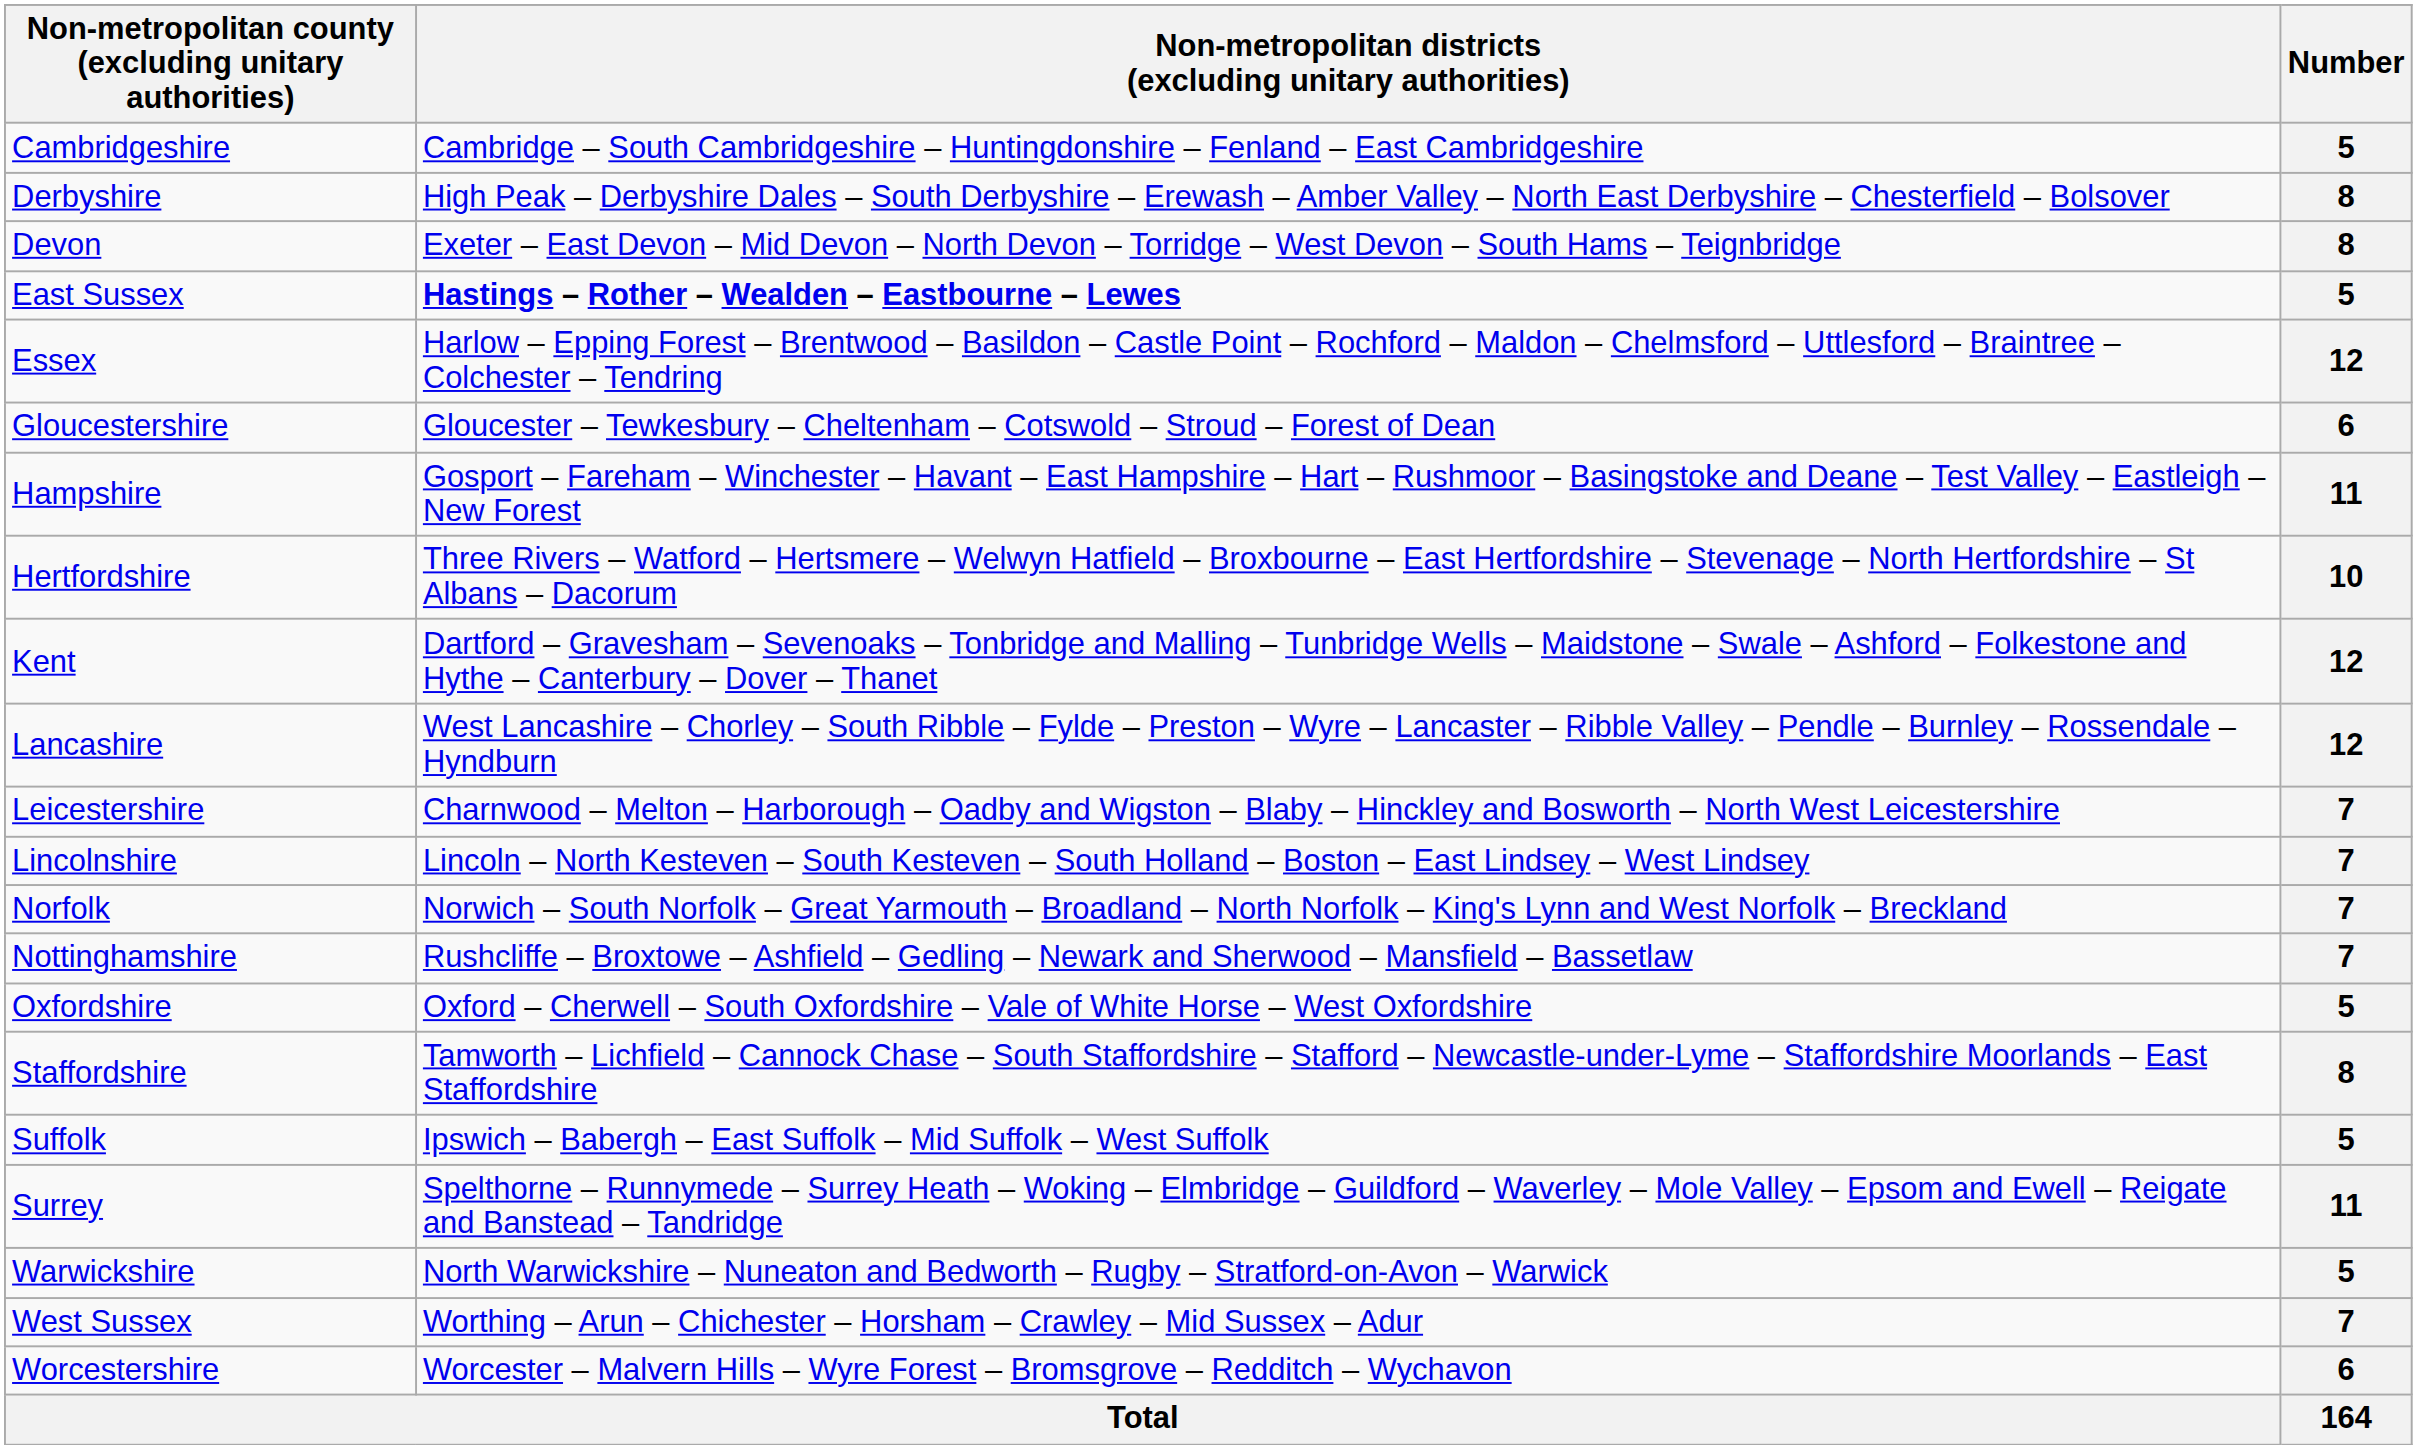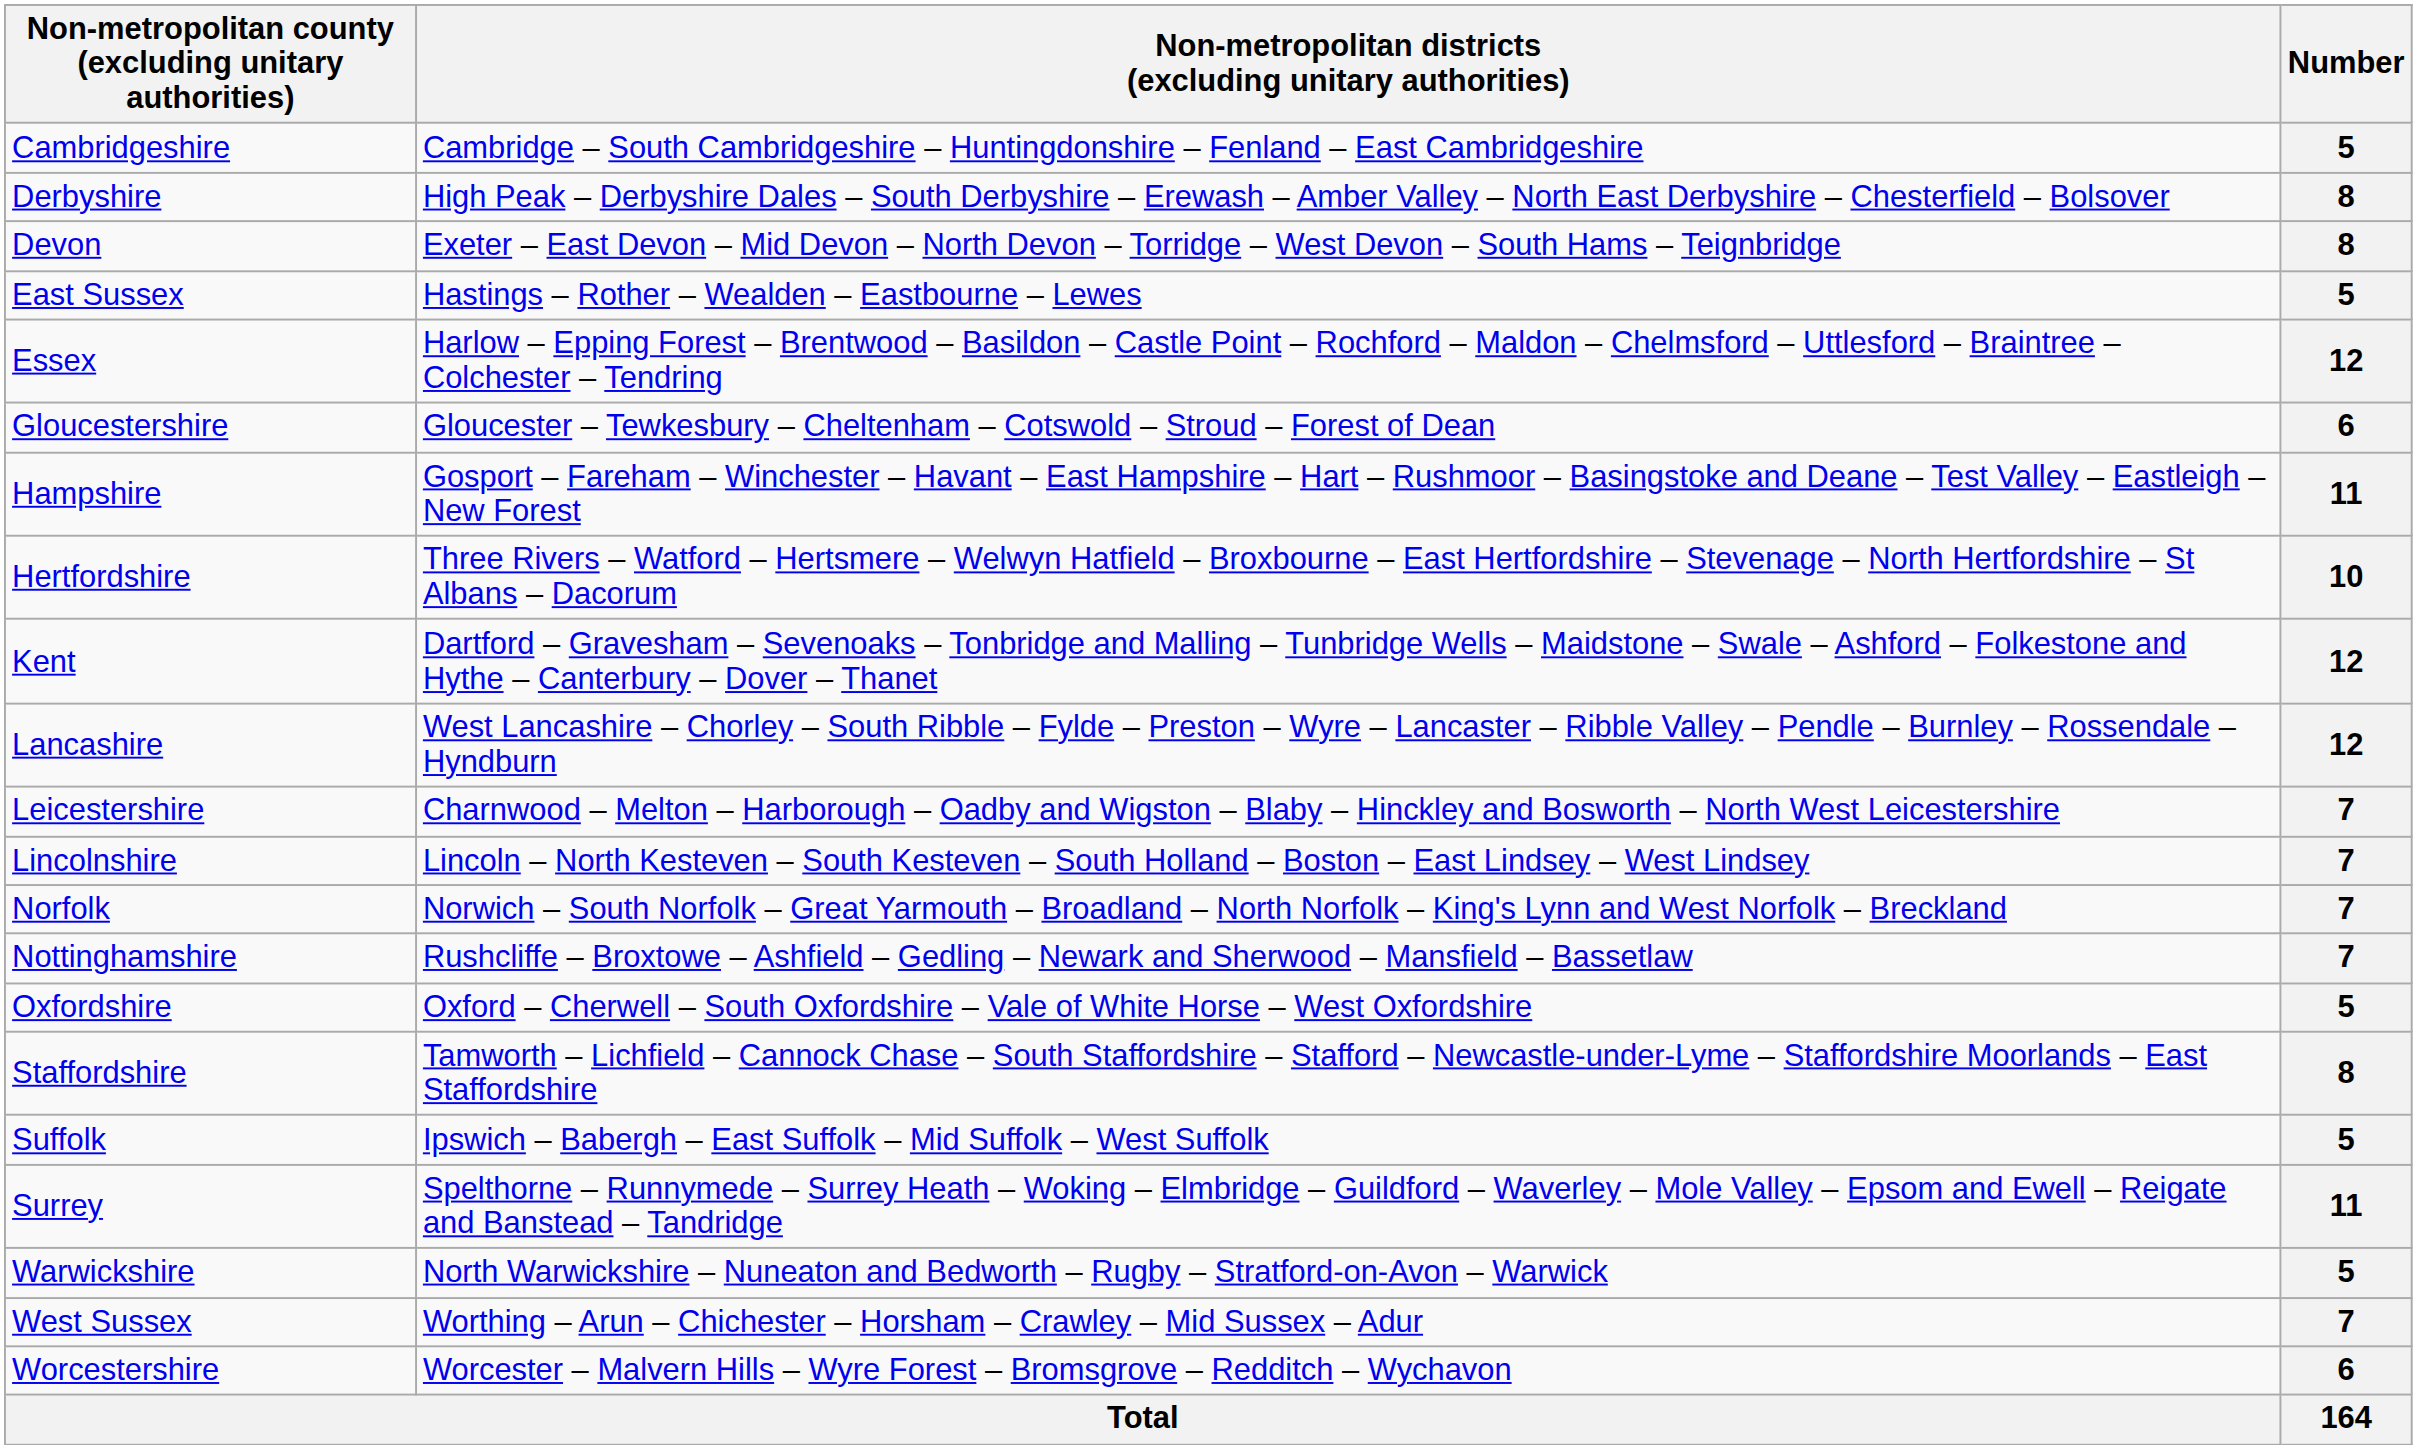East Sussex | Non-metropolitan districts (excluding unitary authorities): bold -> normal
